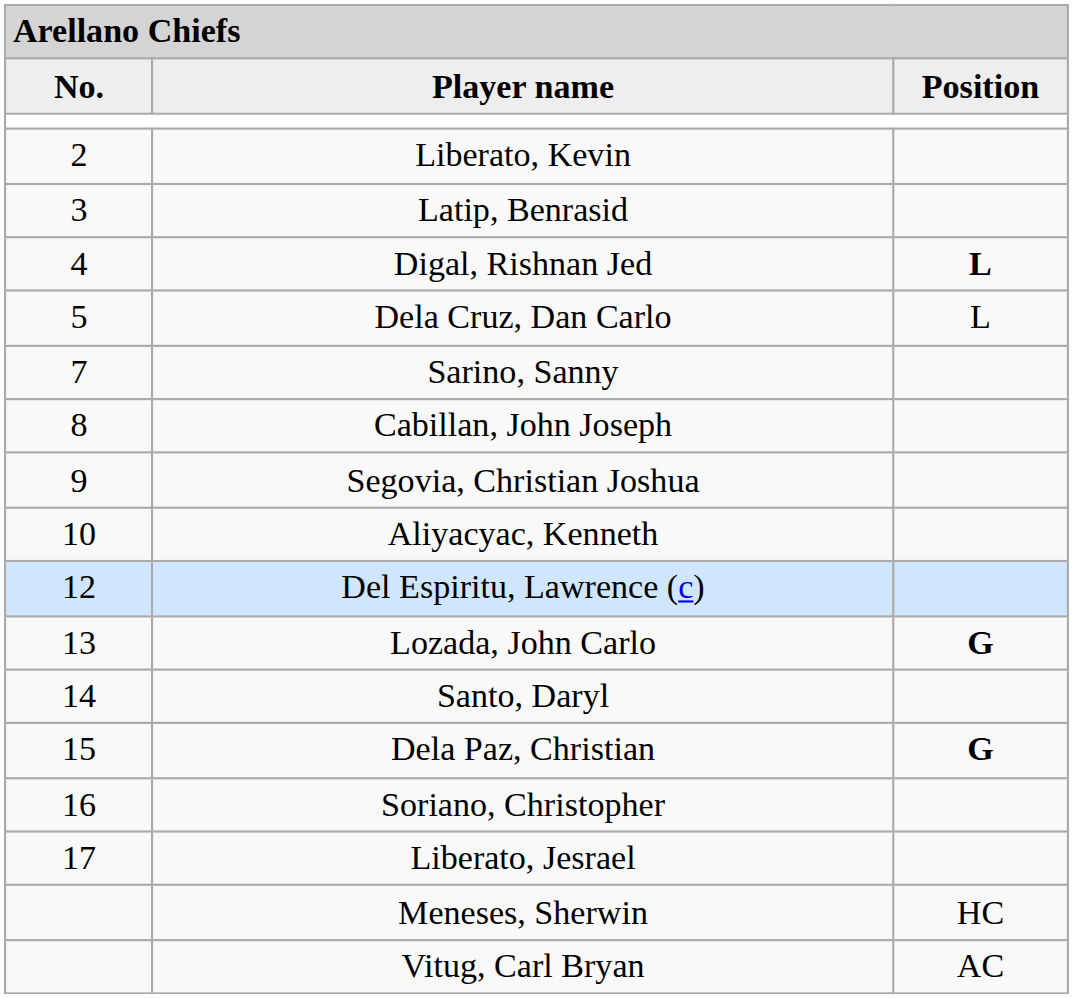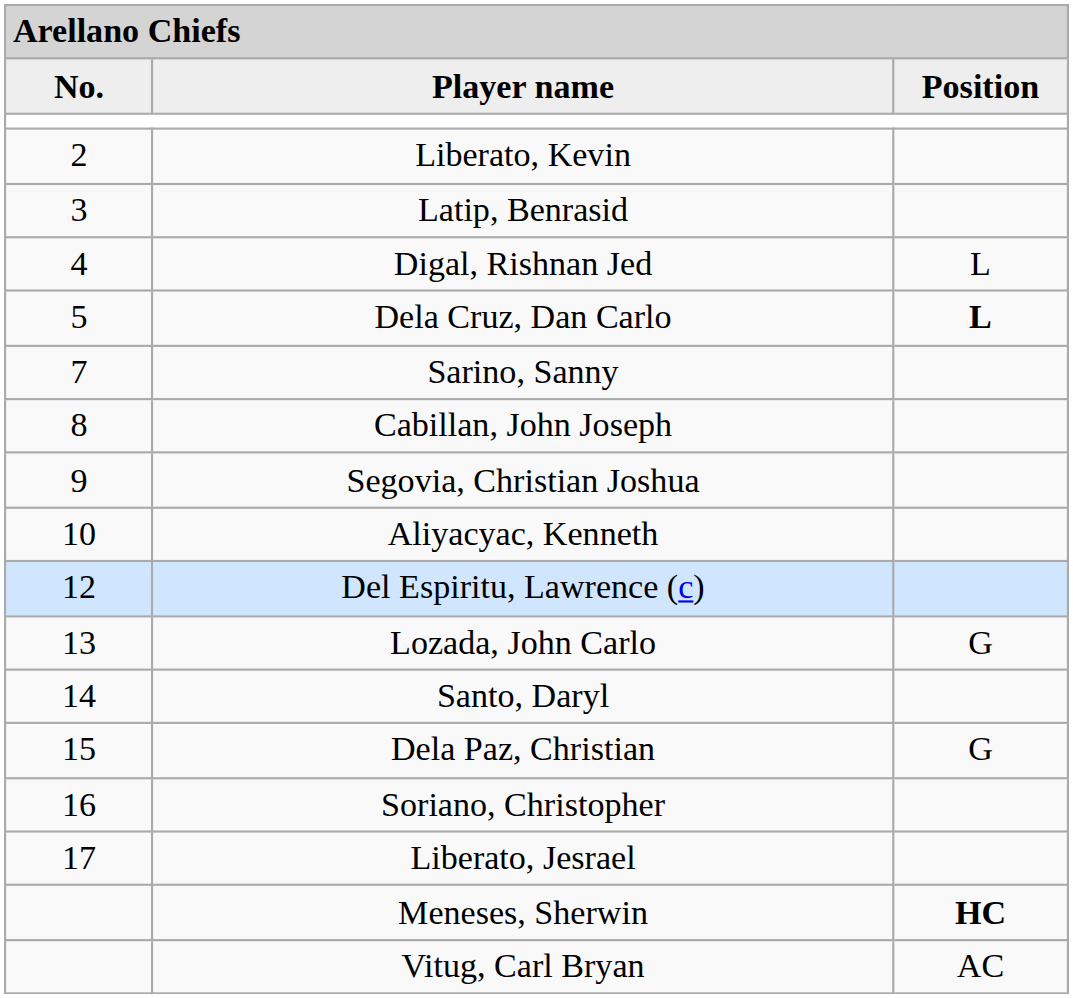Digal, Rishnan Jed | column 3: bold -> normal
Dela Cruz, Dan Carlo | column 3: normal -> bold
Lozada, John Carlo | column 3: bold -> normal
Dela Paz, Christian | column 3: bold -> normal
Meneses, Sherwin | column 3: normal -> bold
